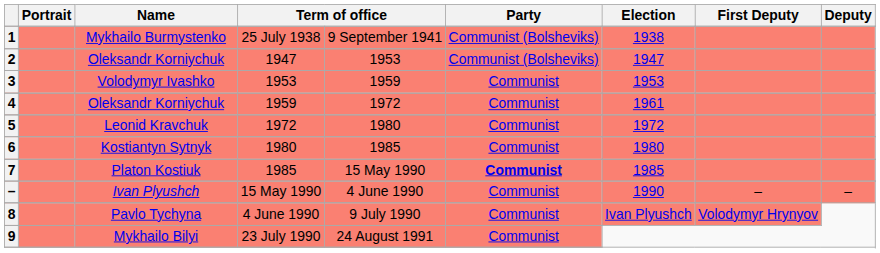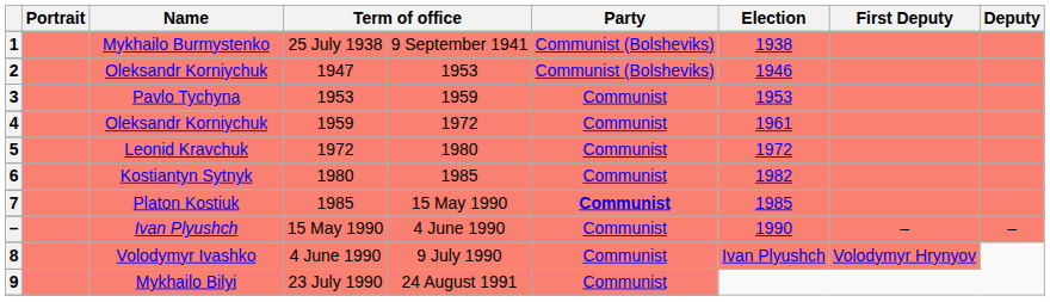2 | Election: 1947 -> 1946
3 | Name: Volodymyr Ivashko -> Pavlo Tychyna
6 | Election: 1980 -> 1982
8 | Name: Pavlo Tychyna -> Volodymyr Ivashko
